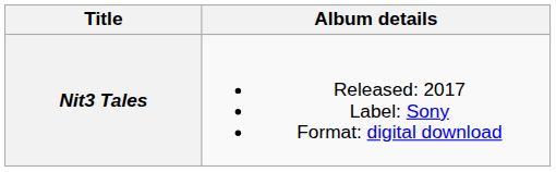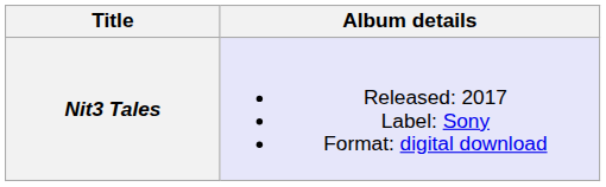Nit3 Tales | Album details: no background -> lavender background
